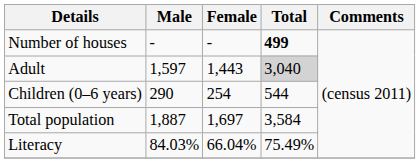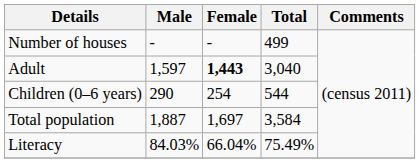Number of houses | Total: bold -> normal
Adult | Female: normal -> bold
Adult | Total: lightgrey background -> no background
